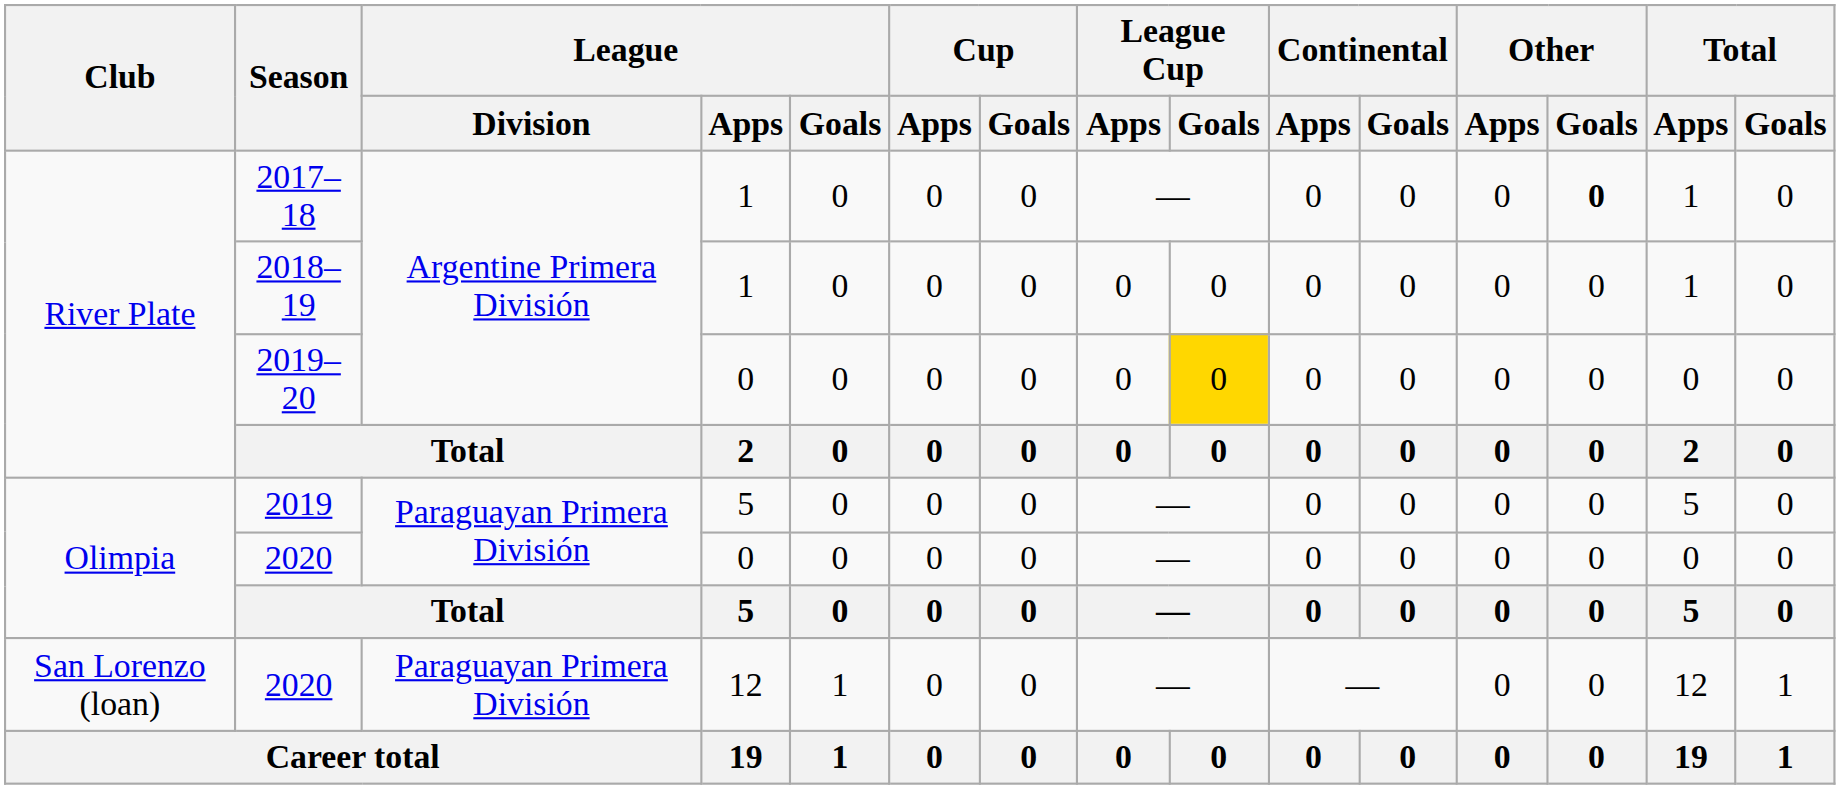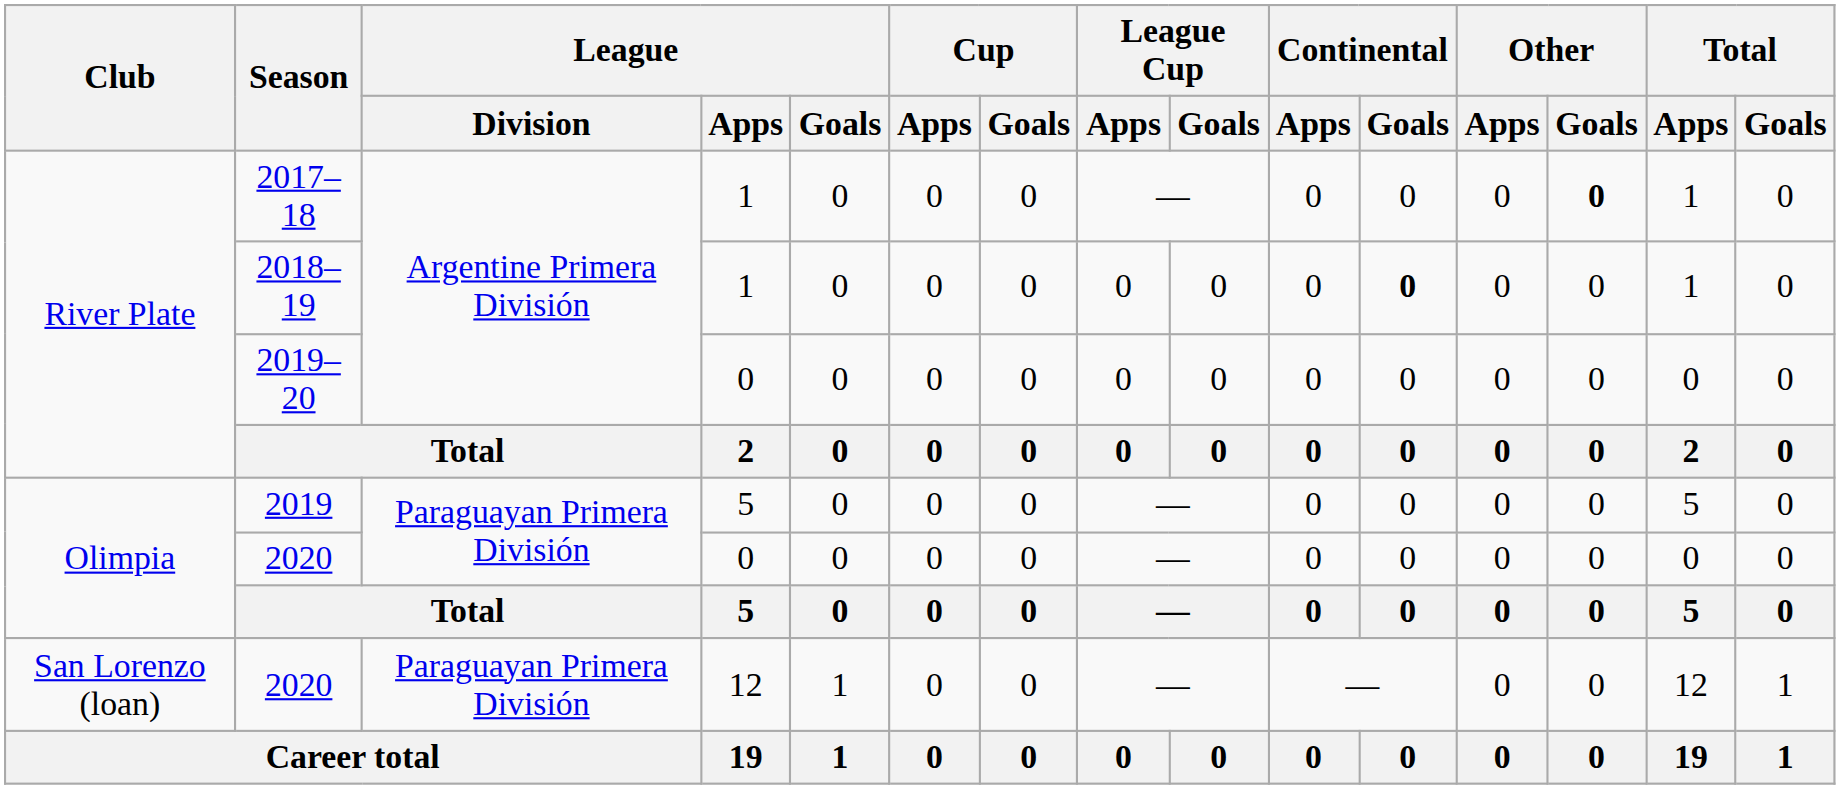2018–19 | Continental / Goals: normal -> bold
2019–20 | League Cup / Goals: gold background -> no background
